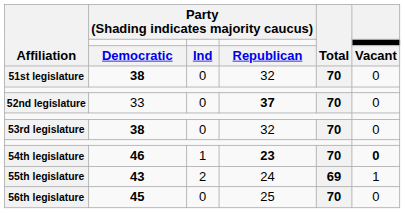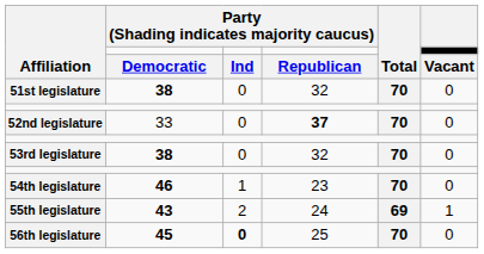54th legislature | column 4: bold -> normal
54th legislature | column 6: bold -> normal
56th legislature | column 3: normal -> bold
